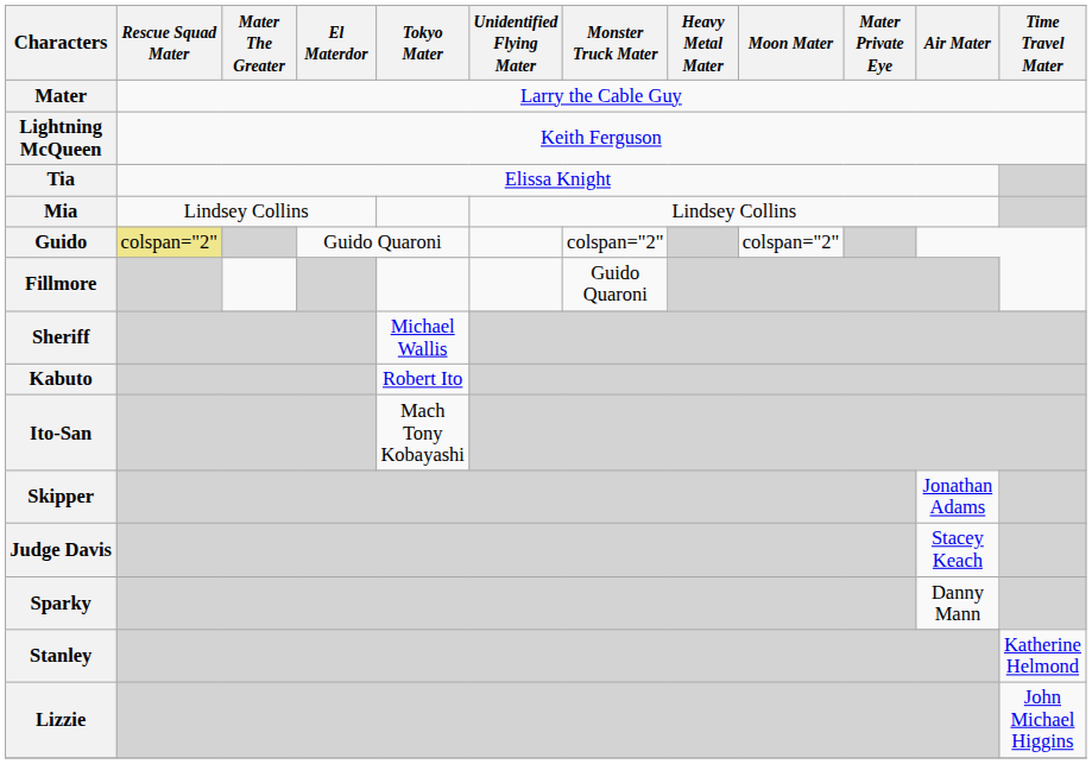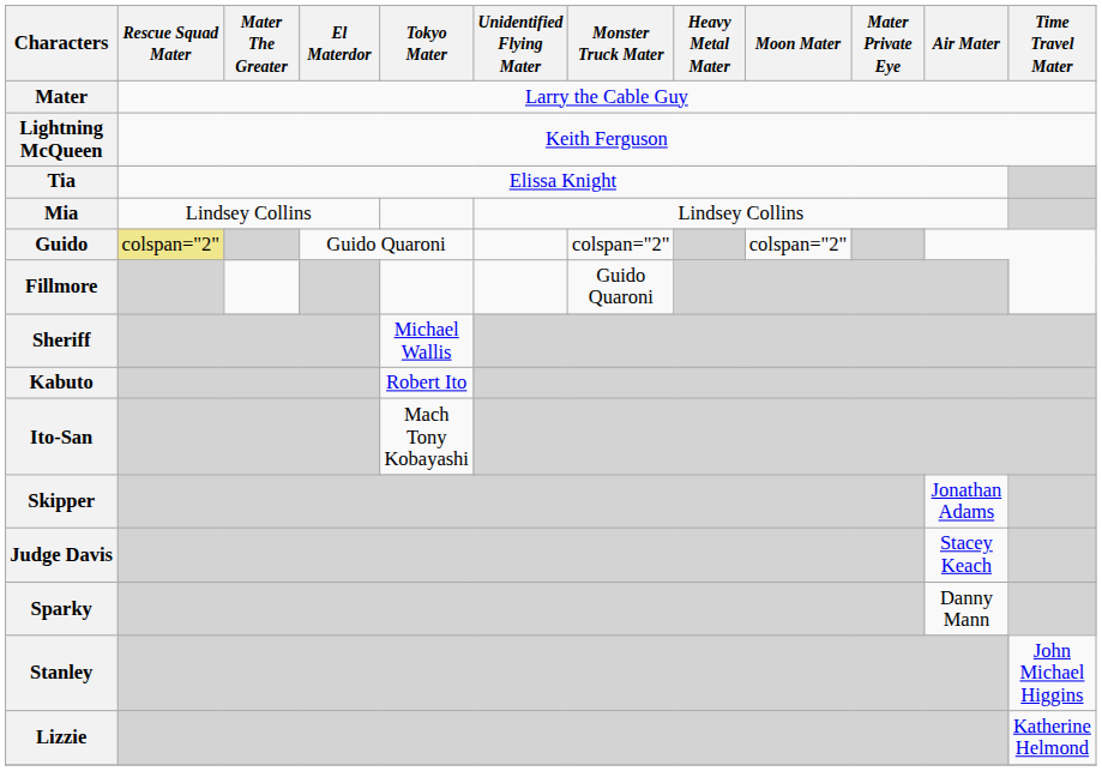Stanley | Time Travel Mater: Katherine Helmond -> John Michael Higgins
Lizzie | Time Travel Mater: John Michael Higgins -> Katherine Helmond
